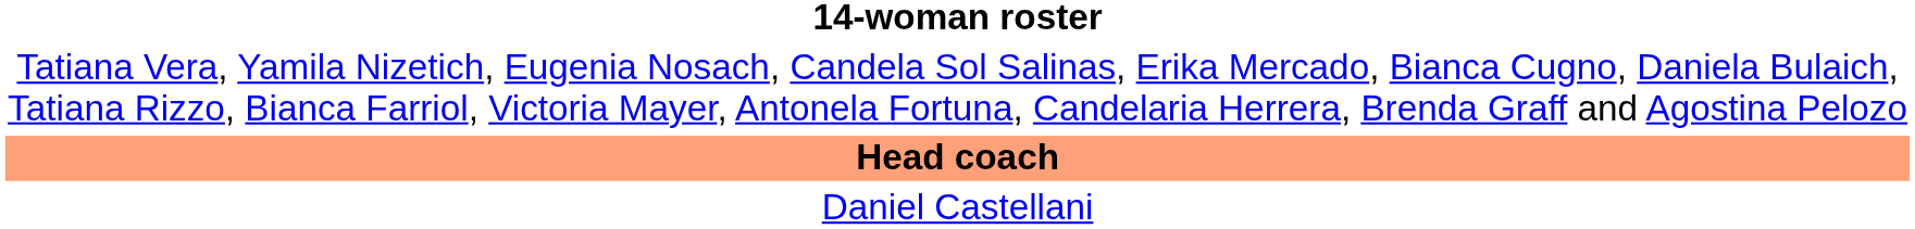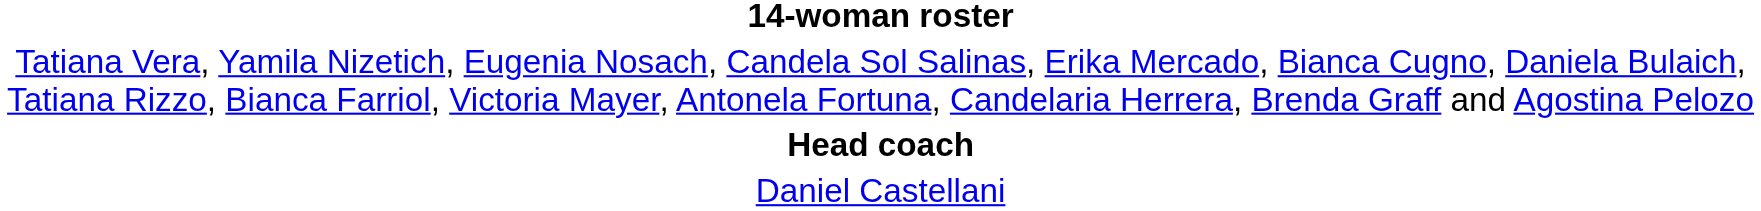row 3 | column 1: lightsalmon background -> no background
